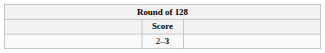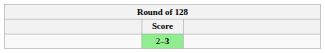row 3 | Score: no background -> lightgreen background
